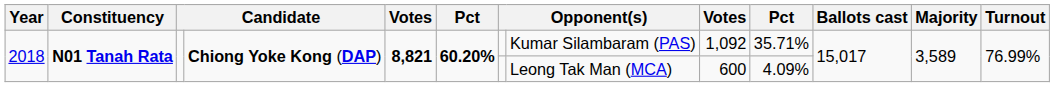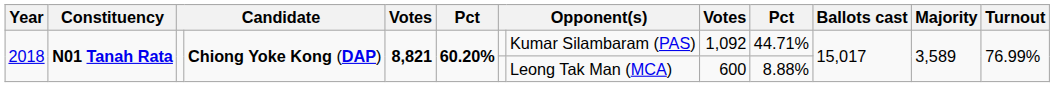row 2 | column 10: 35.71% -> 44.71%
row 3 | column 10: 4.09% -> 8.88%
